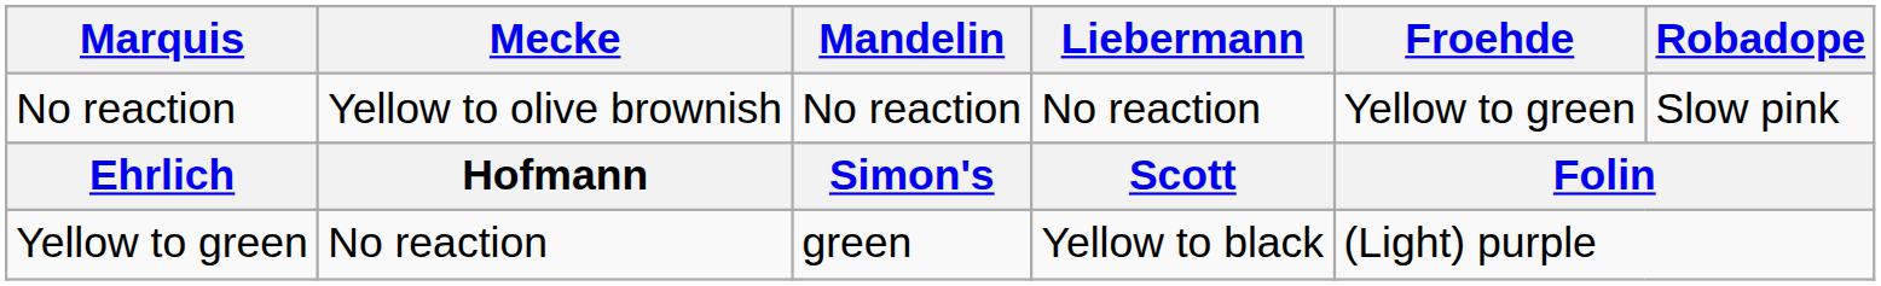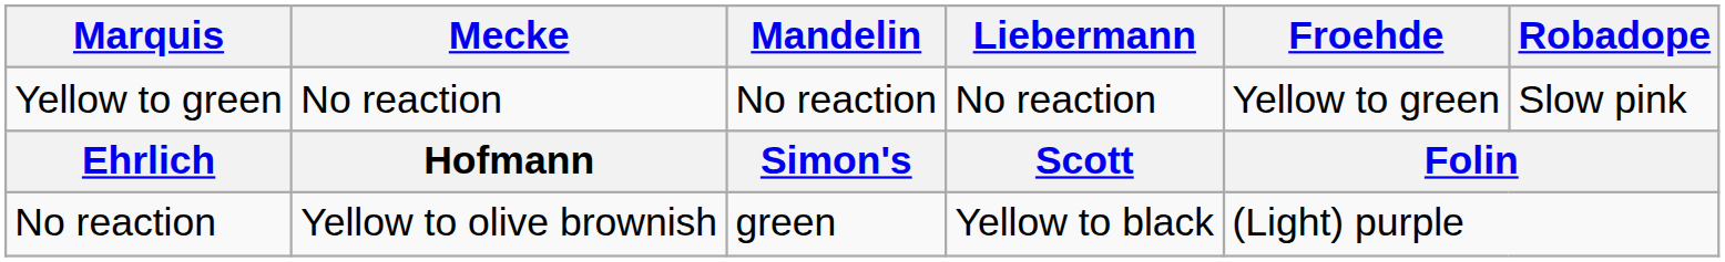row 2 | Marquis: No reaction -> Yellow to green
row 2 | Mecke: Yellow to olive brownish -> No reaction
row 4 | Marquis: Yellow to green -> No reaction
row 4 | Mecke: No reaction -> Yellow to olive brownish
